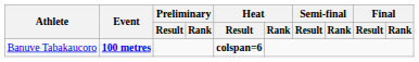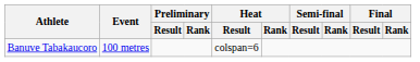Banuve Tabakaucoro | Event: bold -> normal
Banuve Tabakaucoro | Heat / Result: bold -> normal
